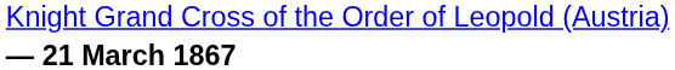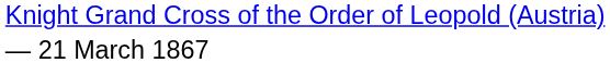— 21 March 1867 | column 1: bold -> normal
